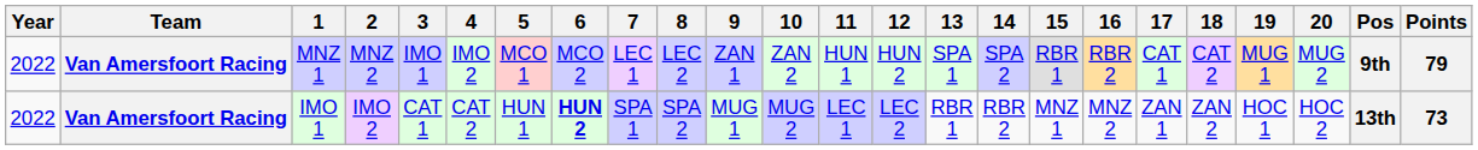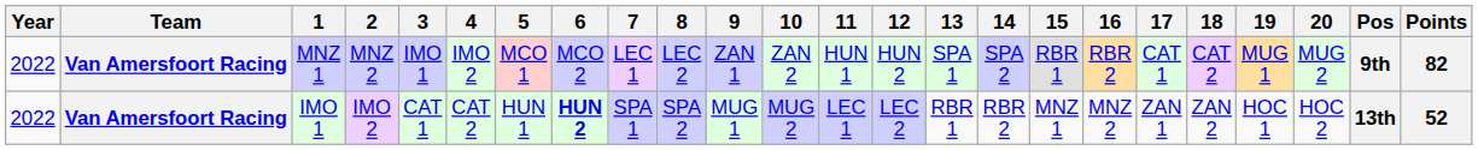row 2 | Points: 79 -> 82
row 3 | Points: 73 -> 52
